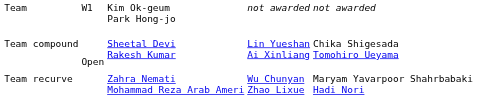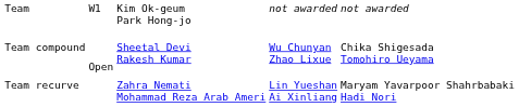Team compound | column 4: Lin Yueshan Ai Xinliang -> Wu Chunyan Zhao Lixue
Team recurve | column 4: Wu Chunyan Zhao Lixue -> Lin Yueshan Ai Xinliang
